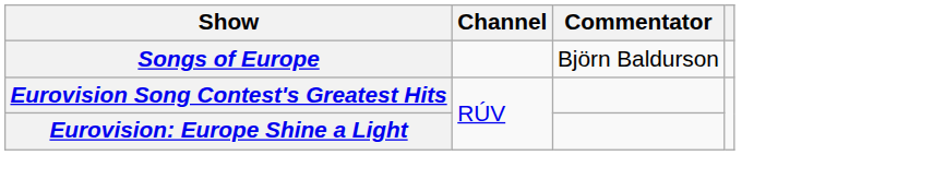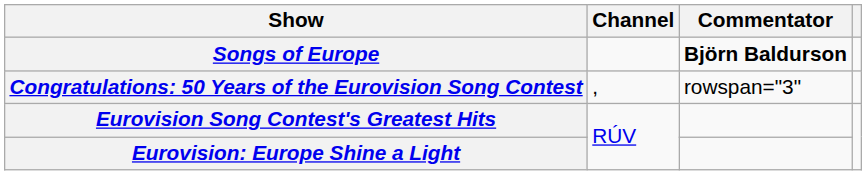Songs of Europe | Commentator: normal -> bold
+ row: Congratulations: 50 Years of the Eurovision Song Contest | , | rowspan="3"
